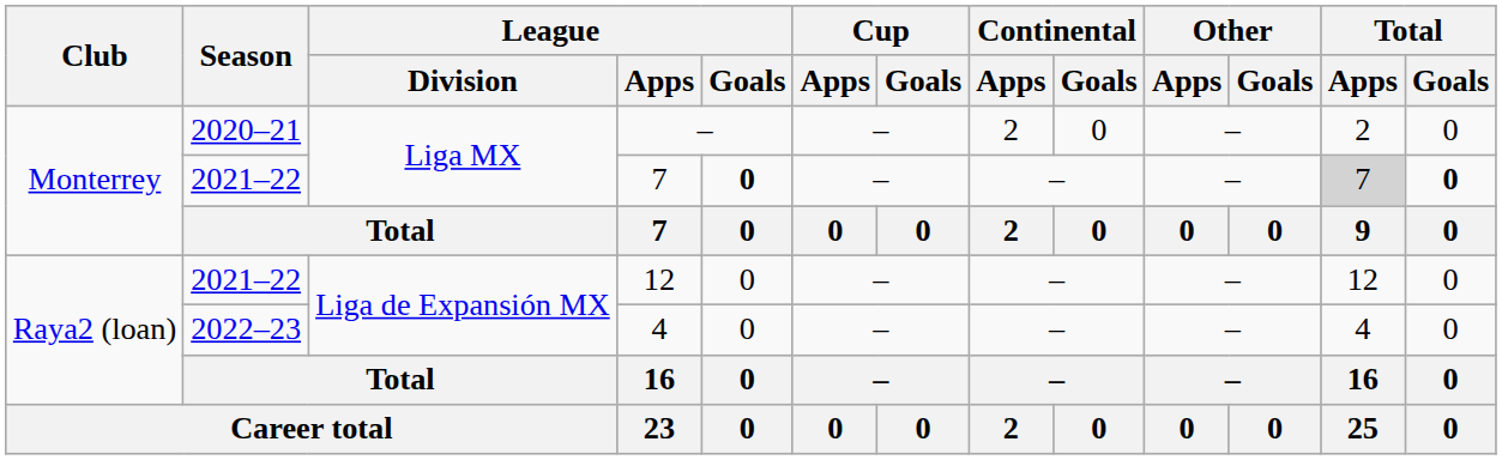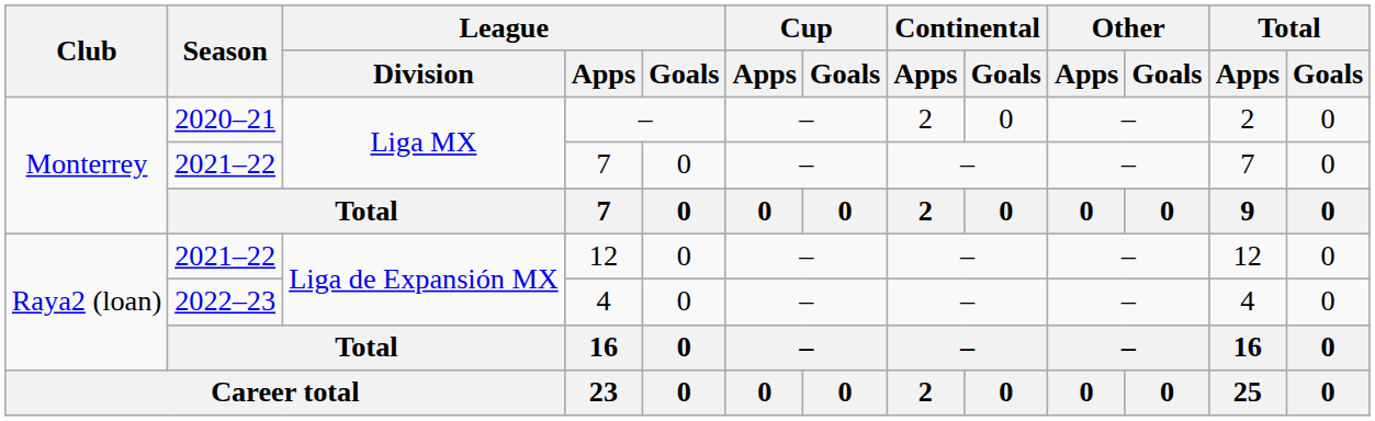2021–22 / 7 | League / Goals: bold -> normal
2021–22 / 7 | Total / Apps: lightgrey background -> no background
2021–22 / 7 | Total / Goals: bold -> normal
